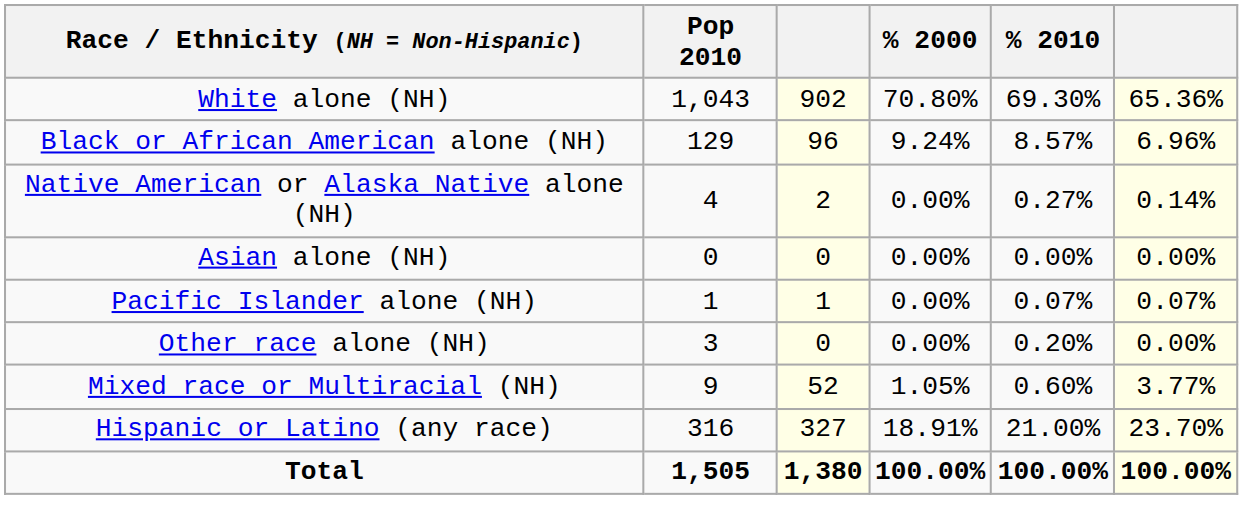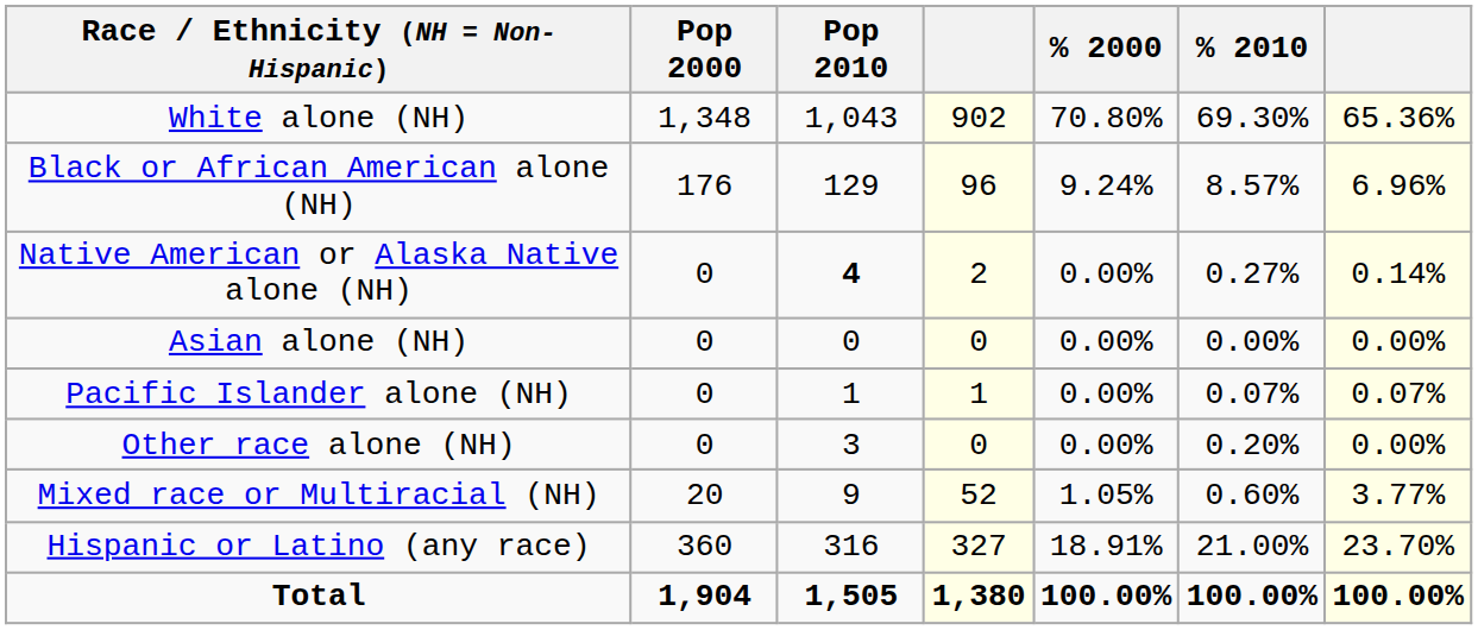+ column: Pop 2000 | 1,348 | 176 | 0 | 0 | 0 | 0 | 20 | 360 | 1,904
Native American or Alaska Native alone (NH) | Pop 2010: normal -> bold
